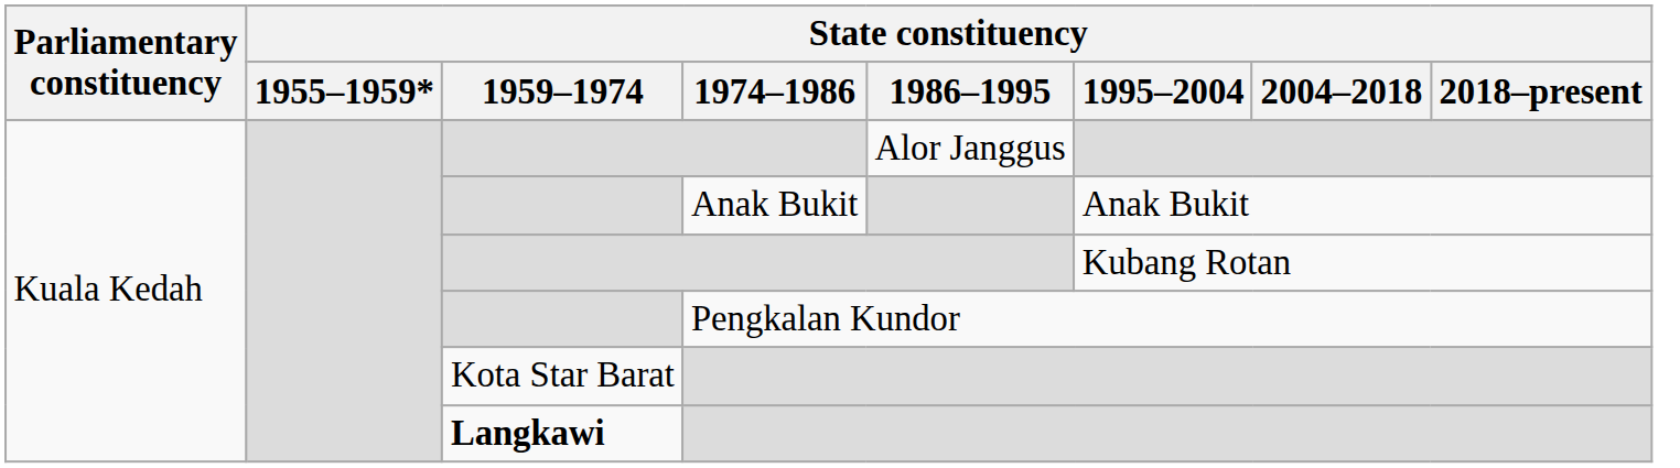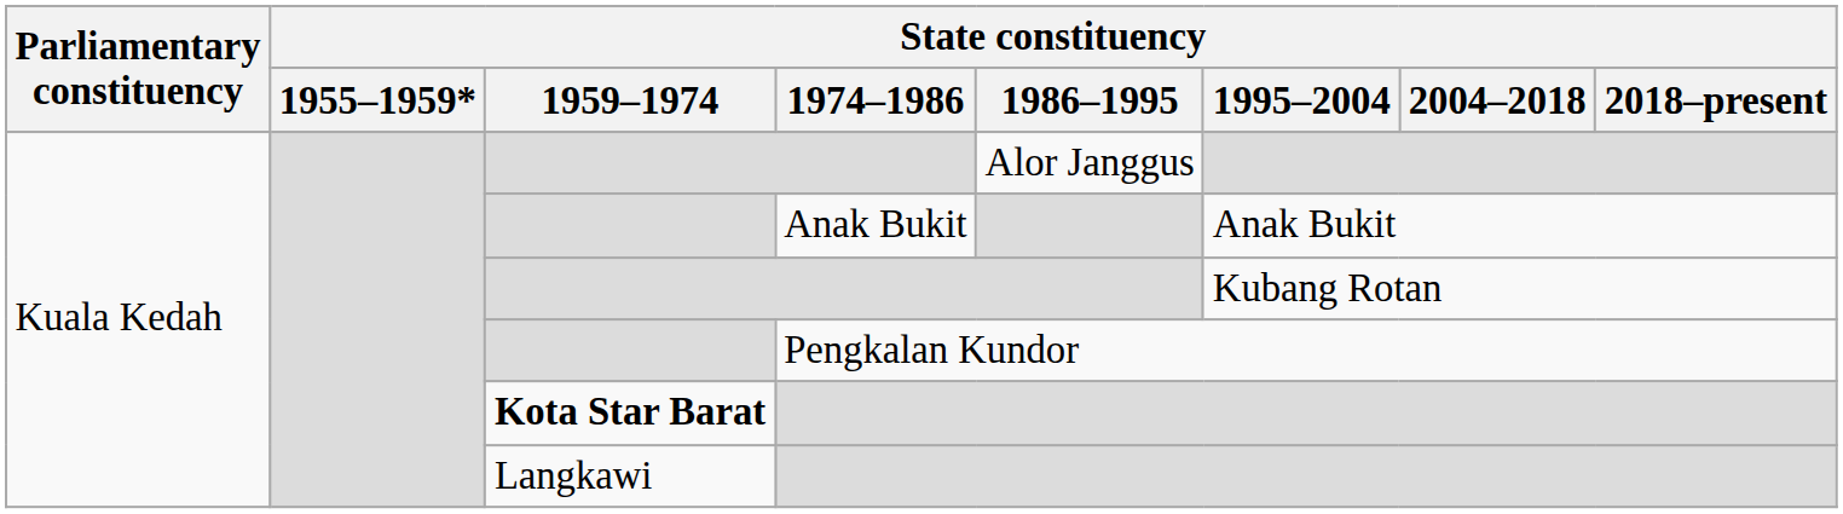Kota Star Barat | State constituency / 1959–1974: normal -> bold
Langkawi | State constituency / 1959–1974: bold -> normal
